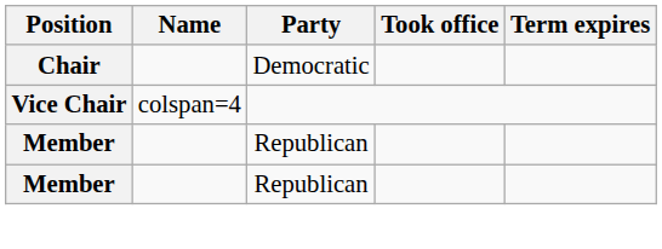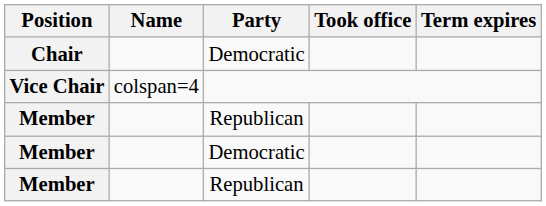+ row: Member | Democratic
